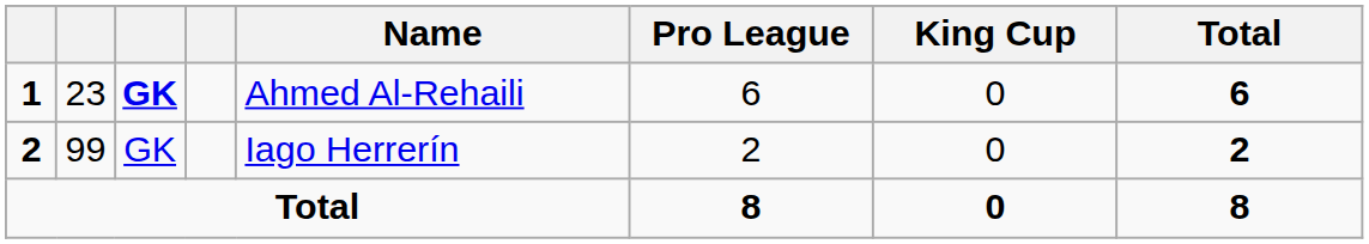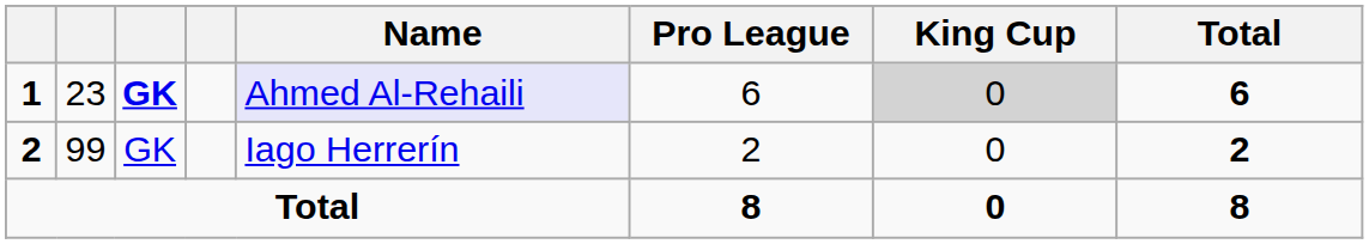1 | Name: no background -> lavender background
1 | King Cup: no background -> lightgrey background
